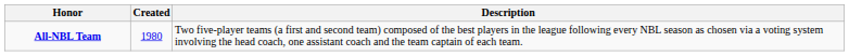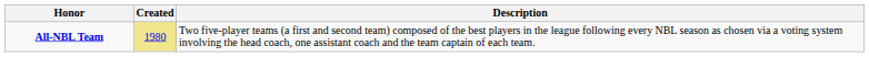row 2 | Created: no background -> khaki background
